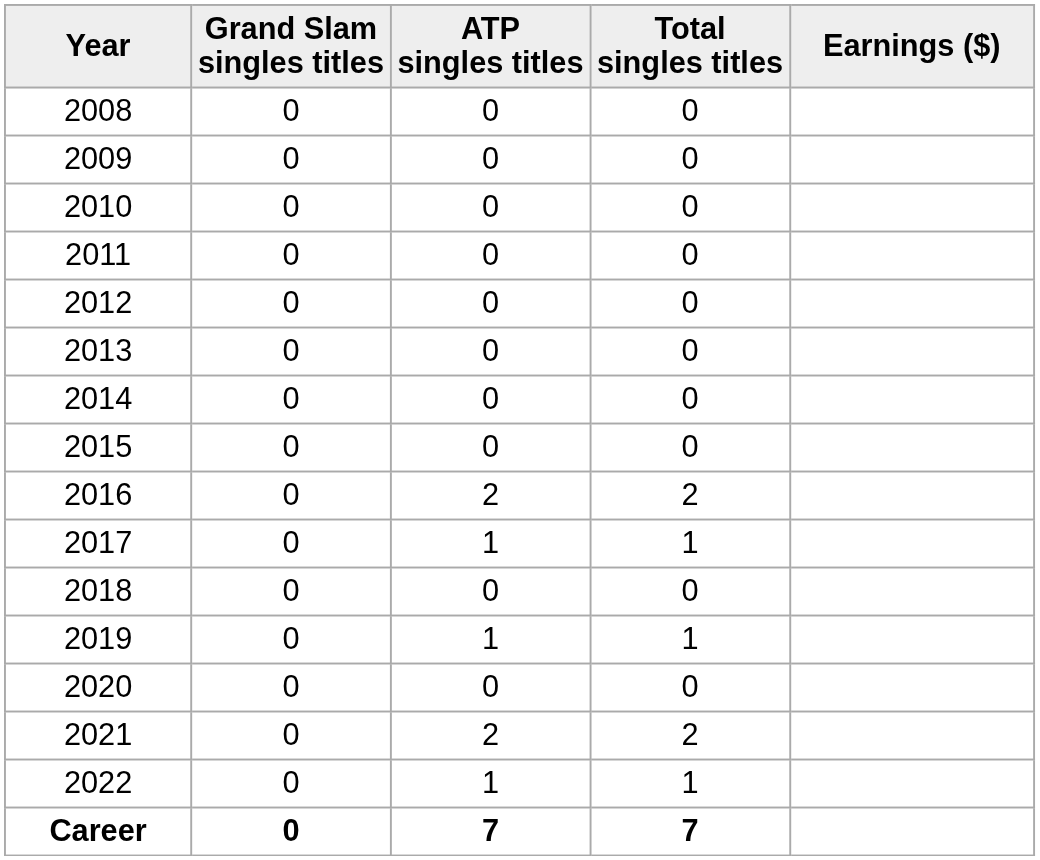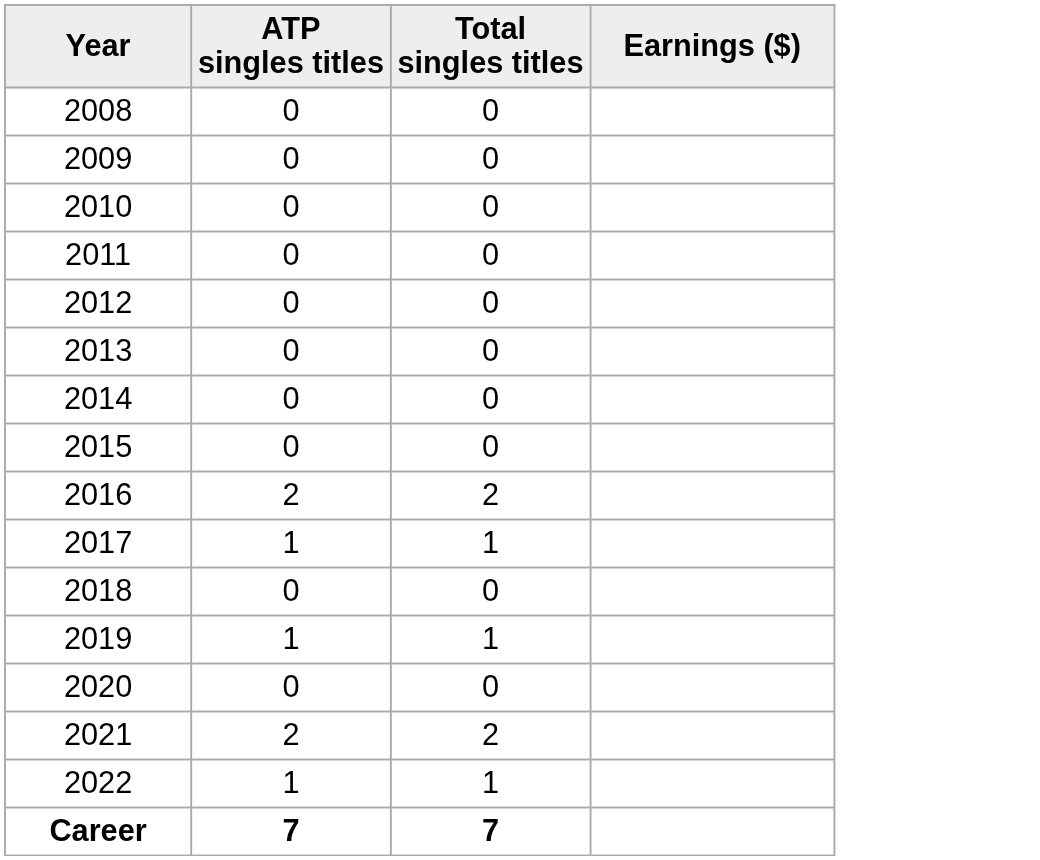- column: Grand Slam singles titles | 0 | 0 | 0 | 0 | 0 | 0 | 0 | 0 | 0 | 0 | 0 | 0 | 0 | 0 | 0 | 0
